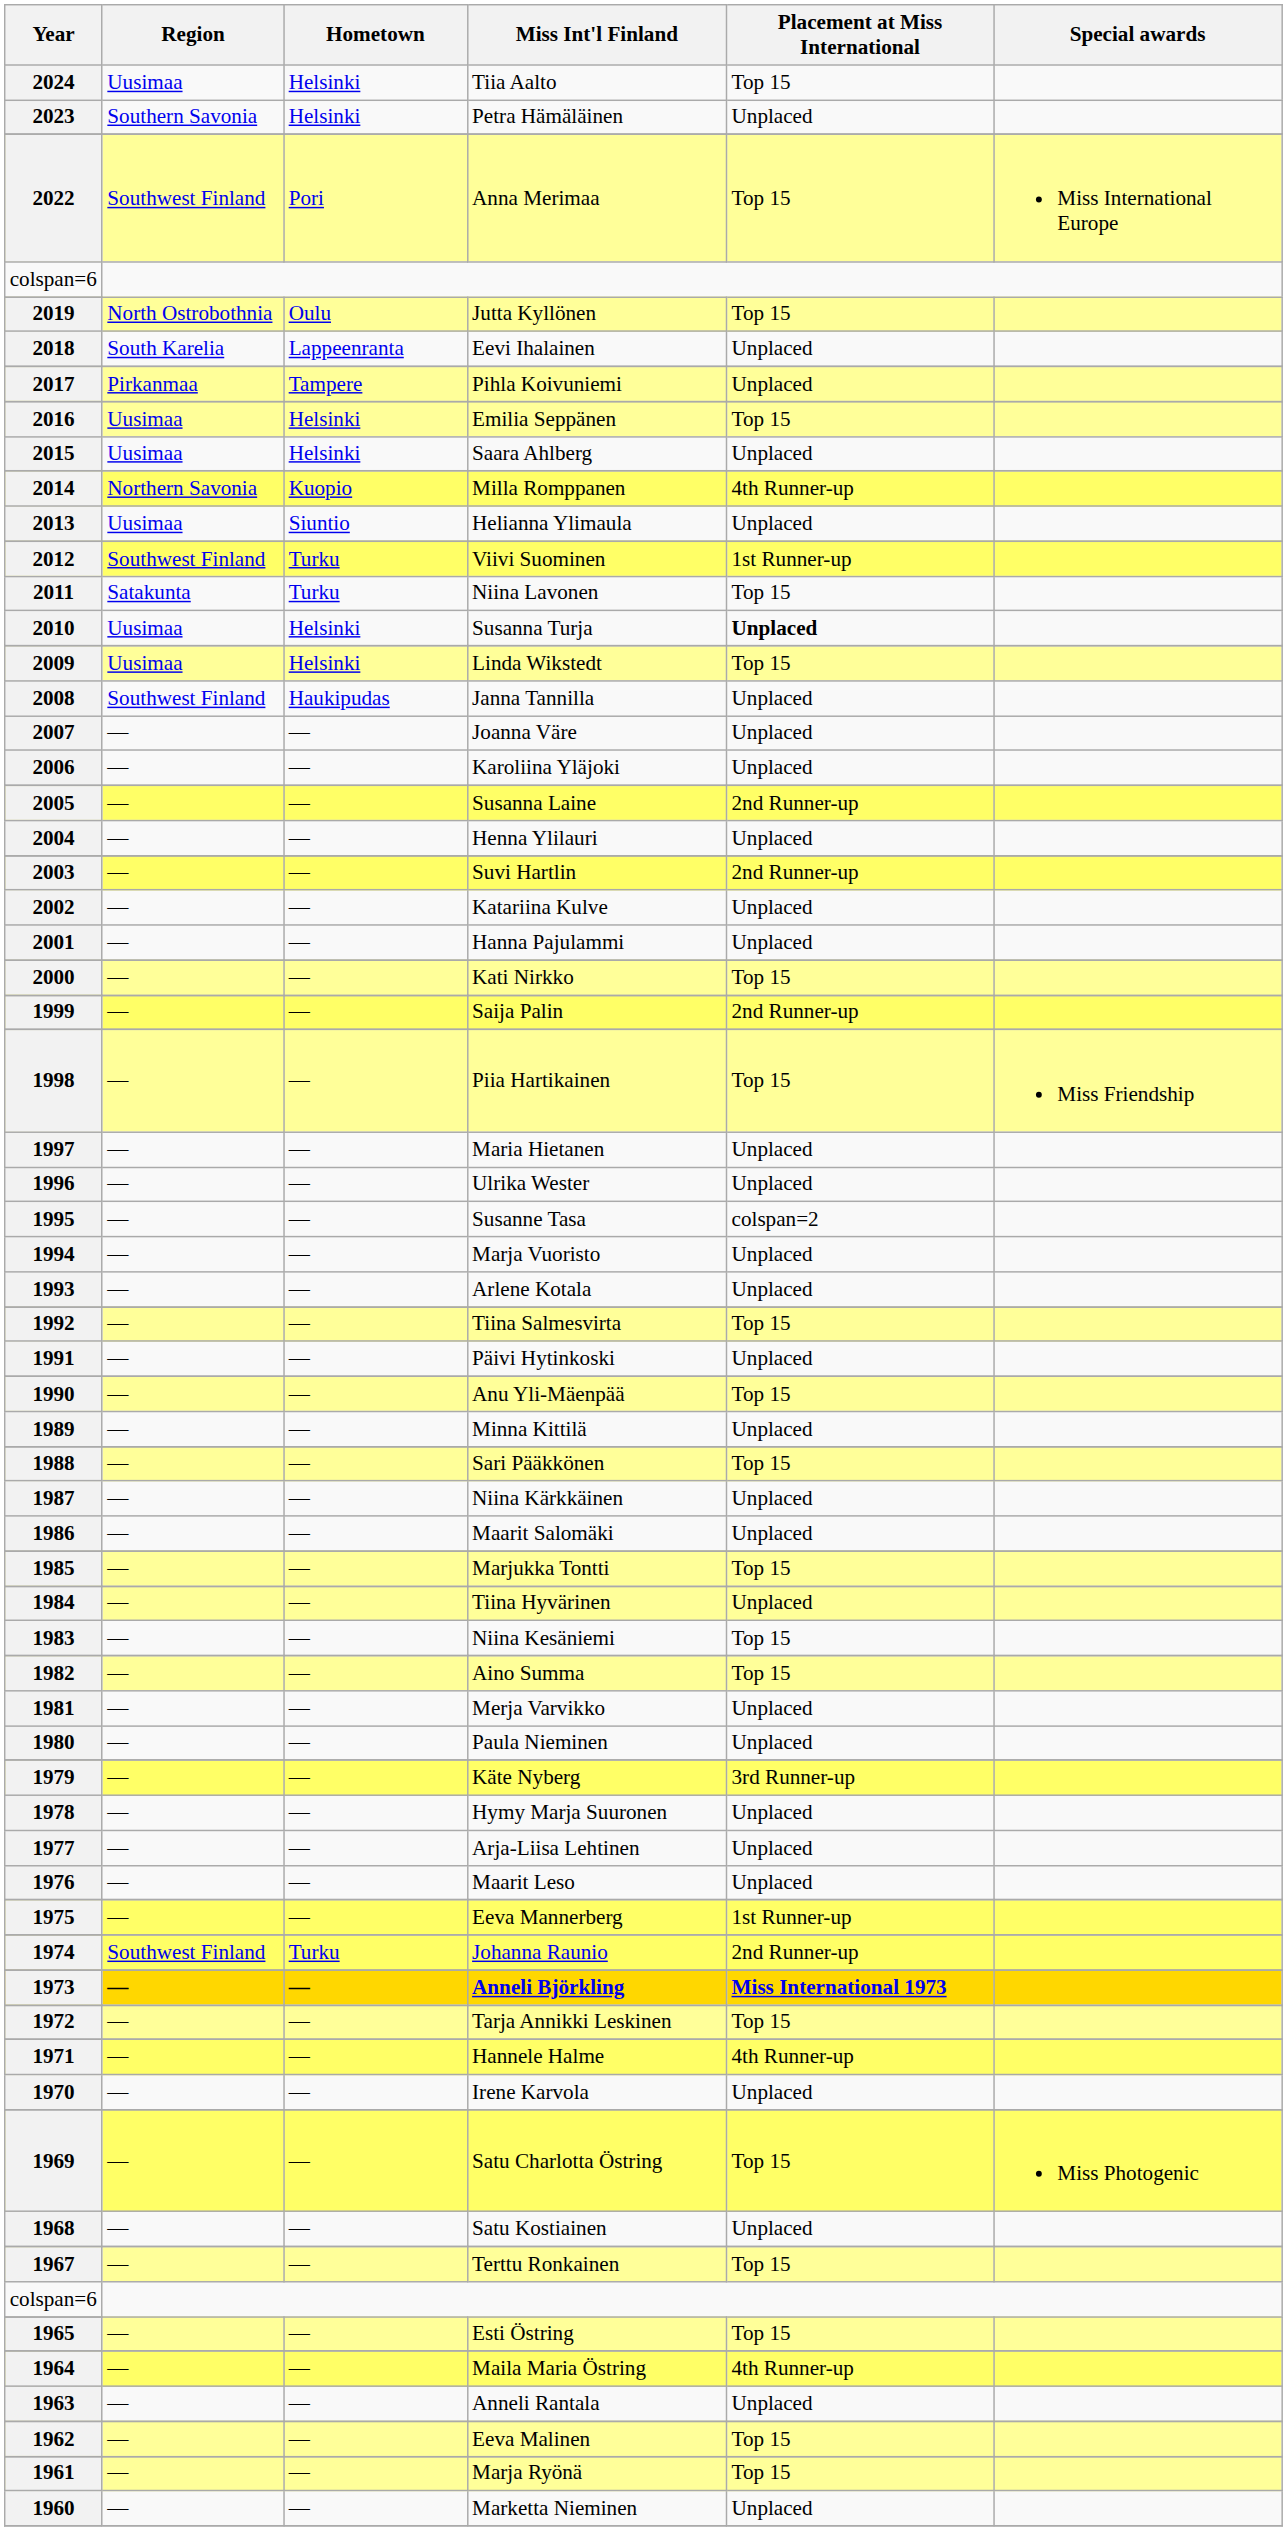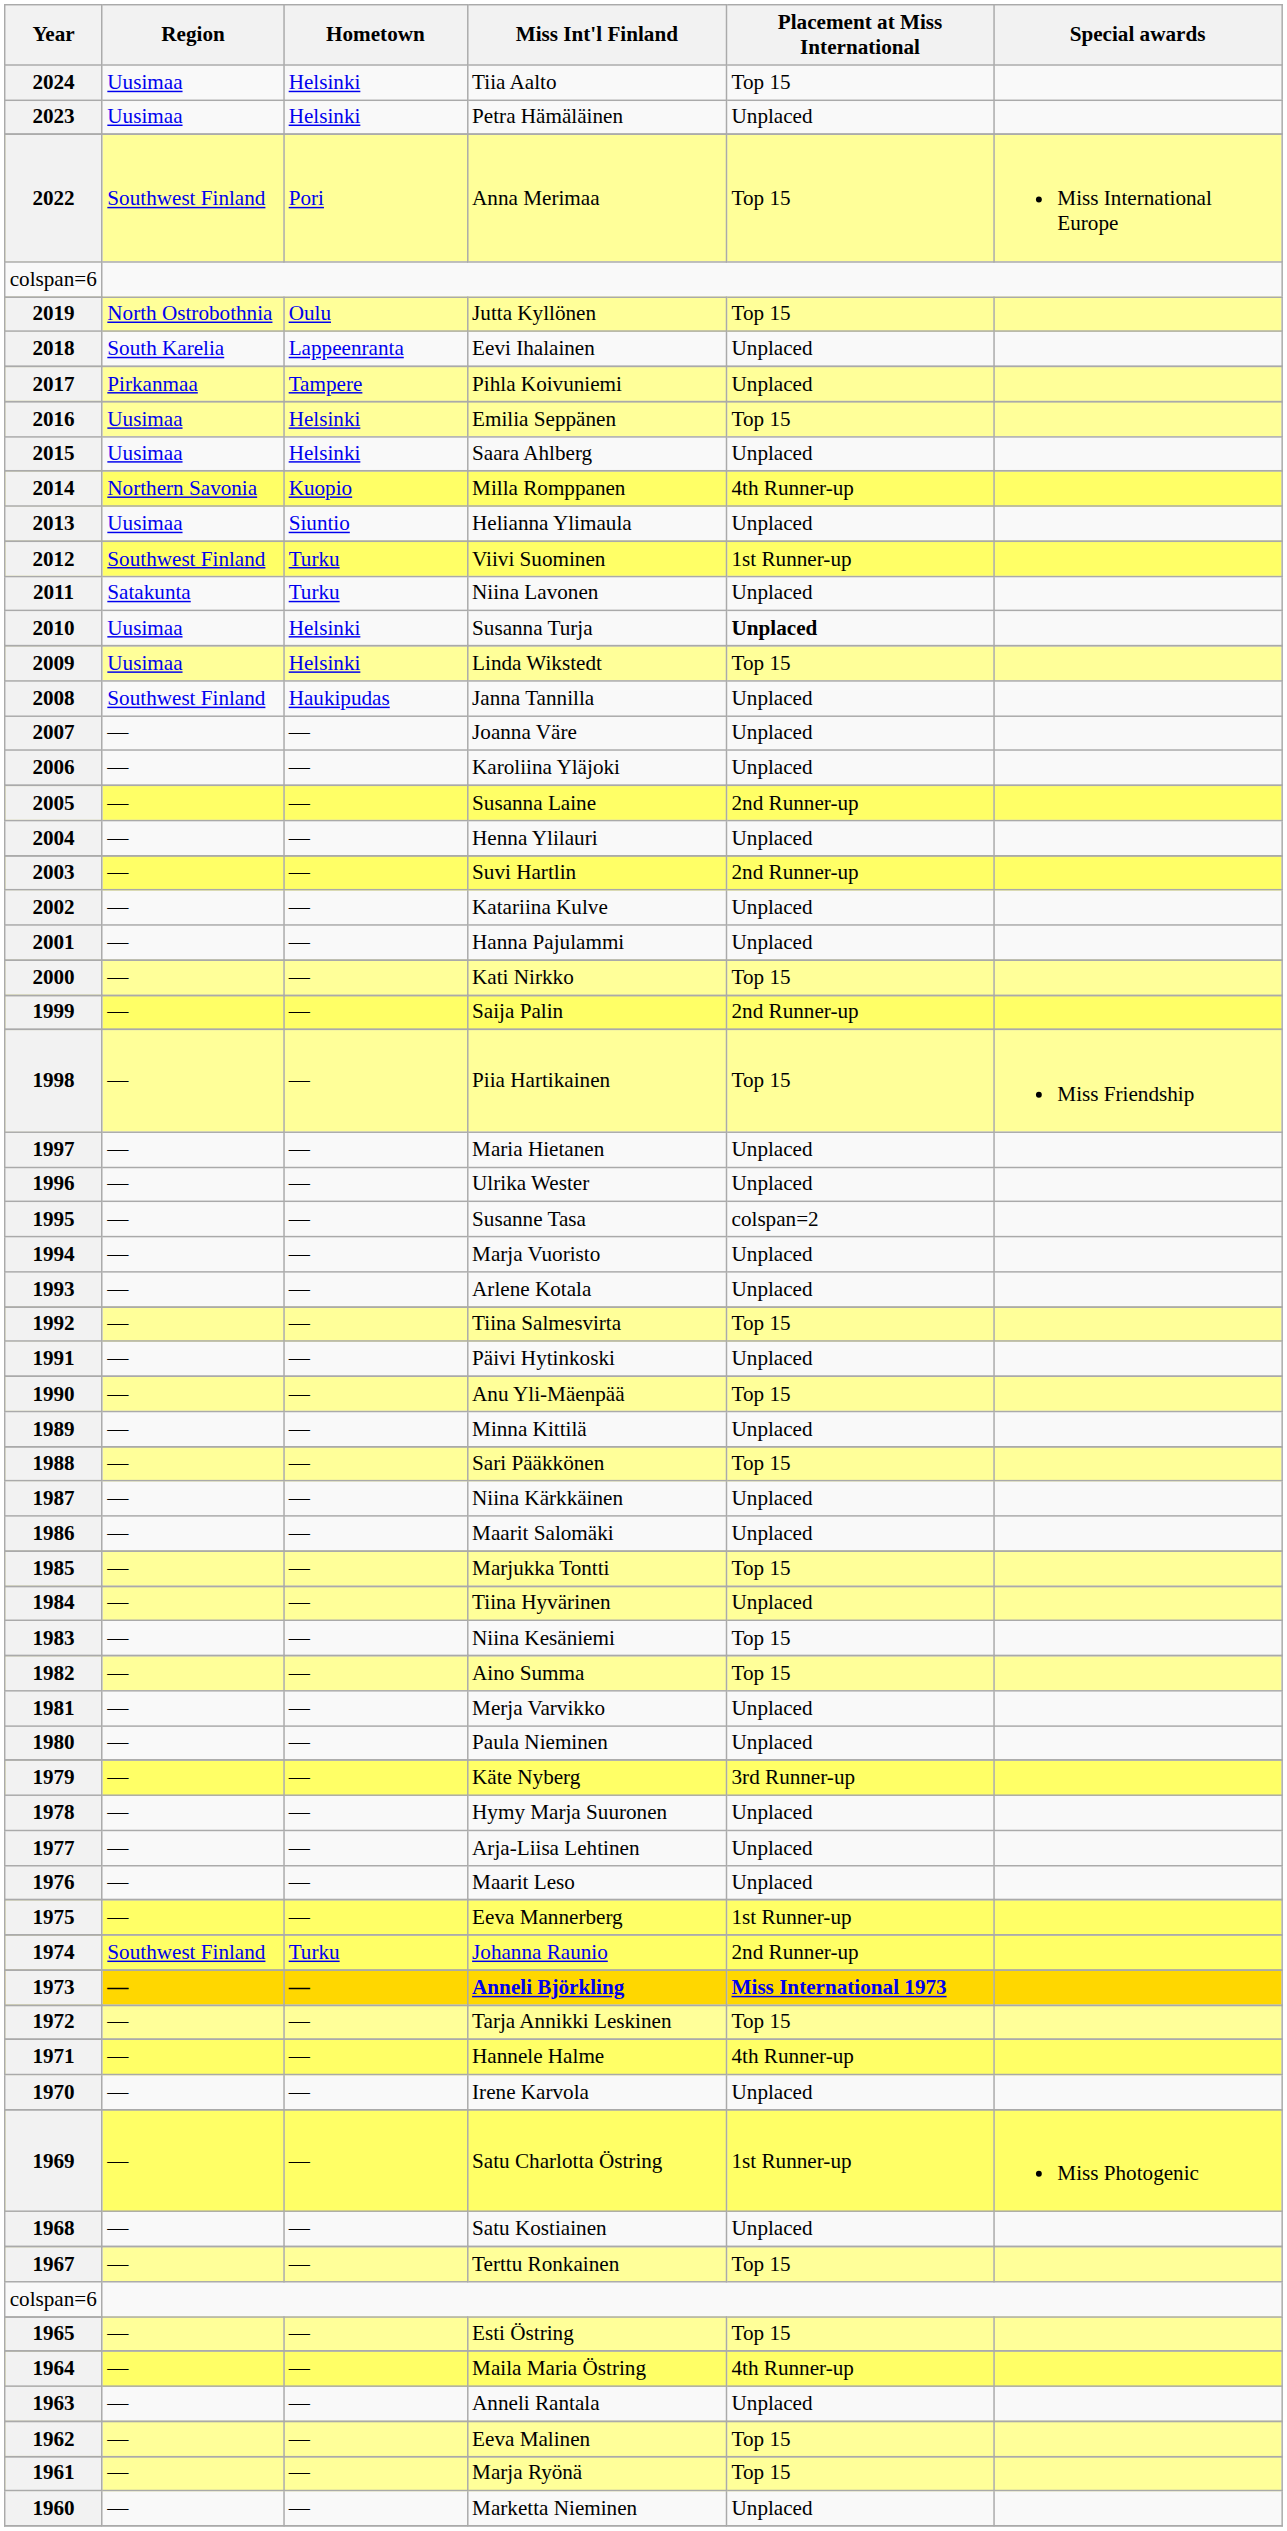2023 | Region: Southern Savonia -> Uusimaa
2011 | Placement at Miss International: Top 15 -> Unplaced
1969 | Placement at Miss International: Top 15 -> 1st Runner-up
